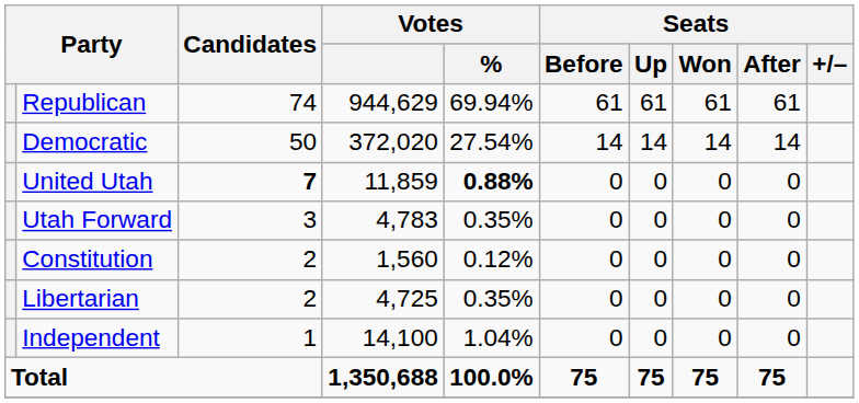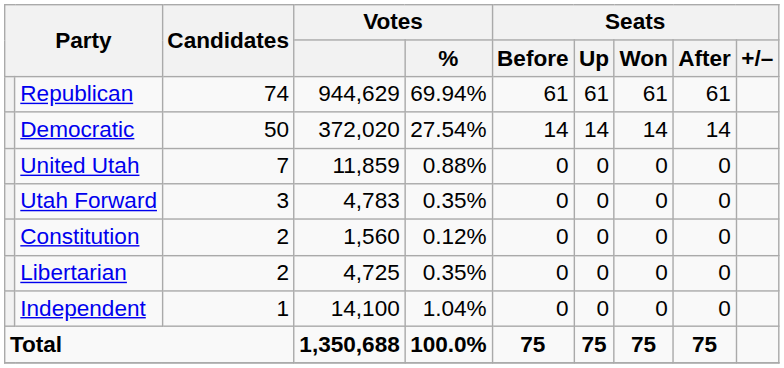United Utah | Candidates: bold -> normal
United Utah | Votes / %: bold -> normal
